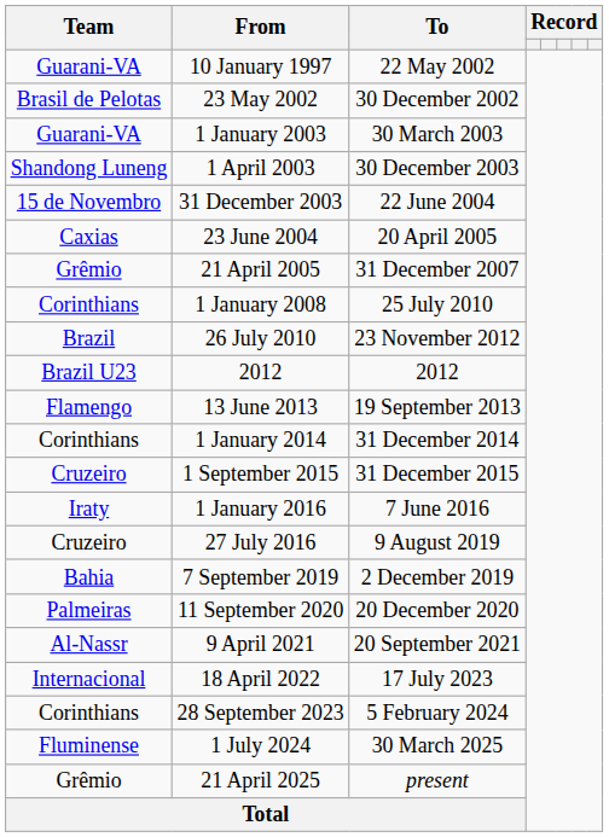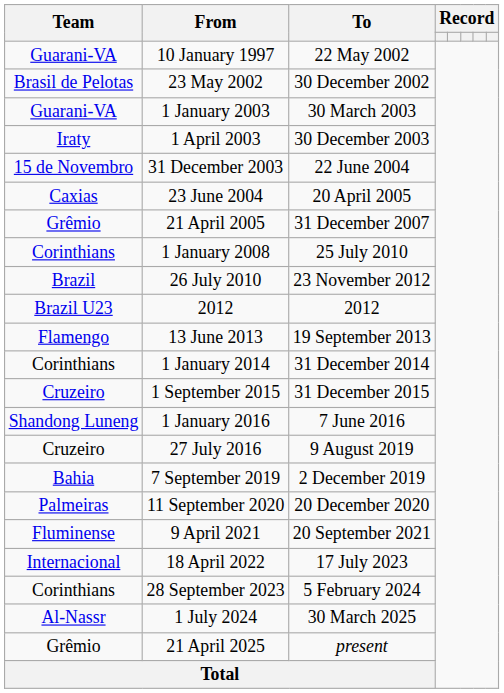1 April 2003 | Team: Shandong Luneng -> Iraty
1 January 2016 | Team: Iraty -> Shandong Luneng
9 April 2021 | Team: Al-Nassr -> Fluminense
1 July 2024 | Team: Fluminense -> Al-Nassr
